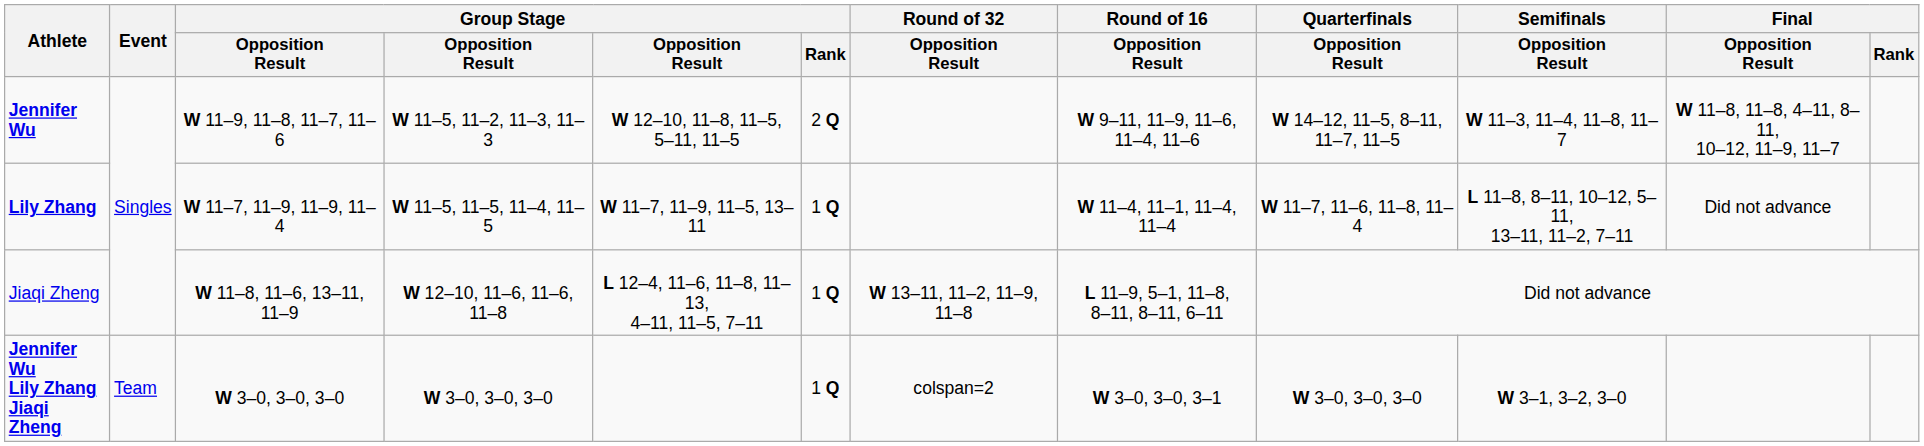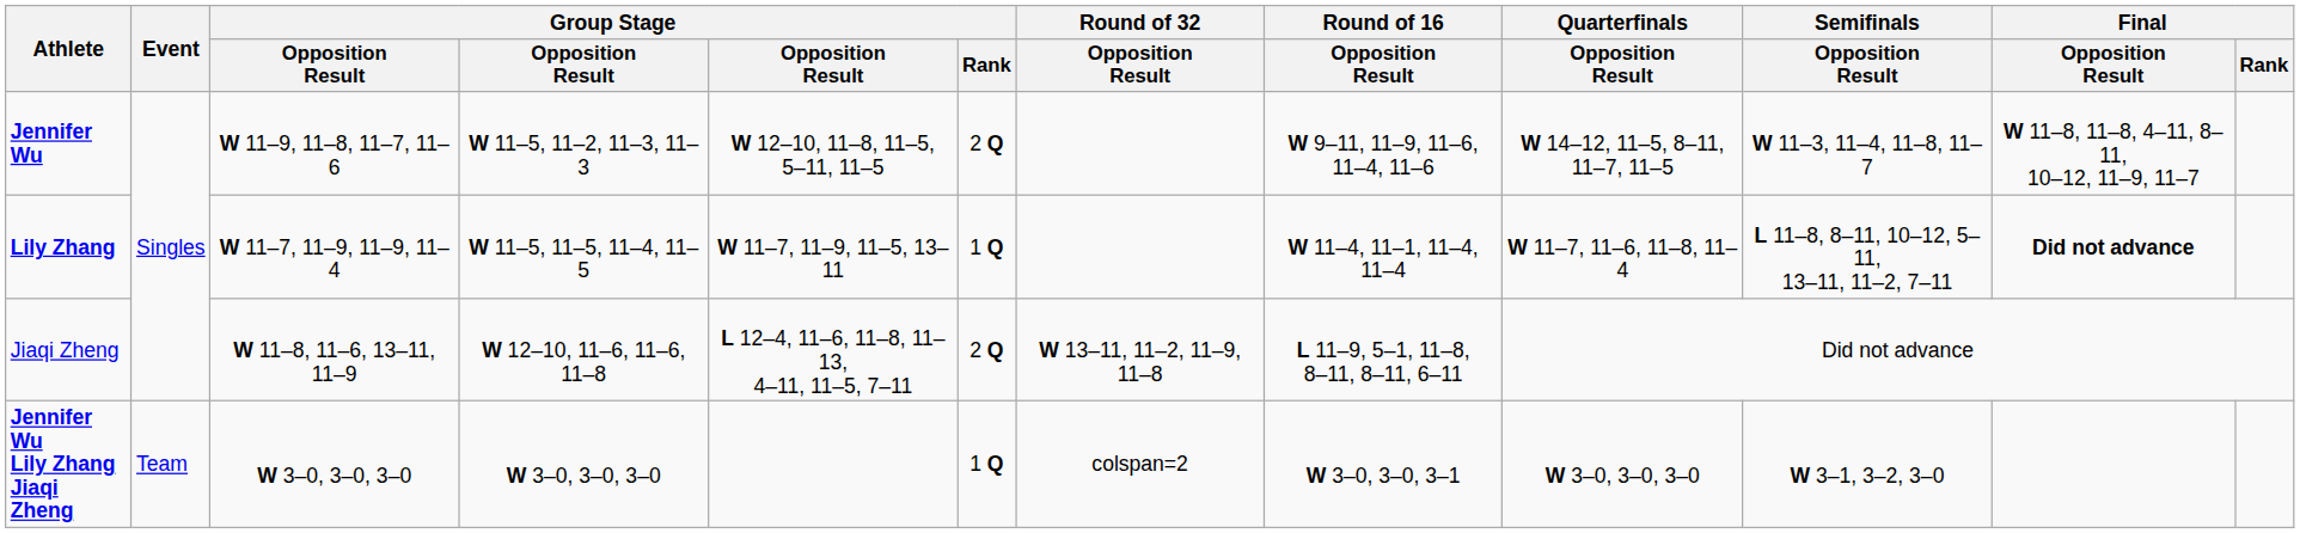Lily Zhang | Final / Opposition Result: normal -> bold
Jiaqi Zheng | Group Stage / Rank: 1 Q -> 2 Q
